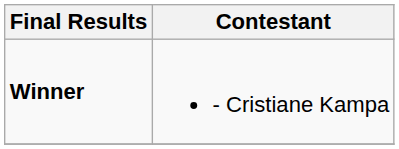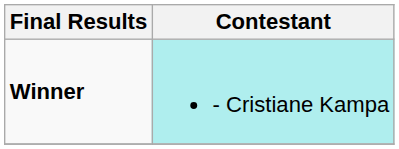Winner | Contestant: no background -> paleturquoise background
